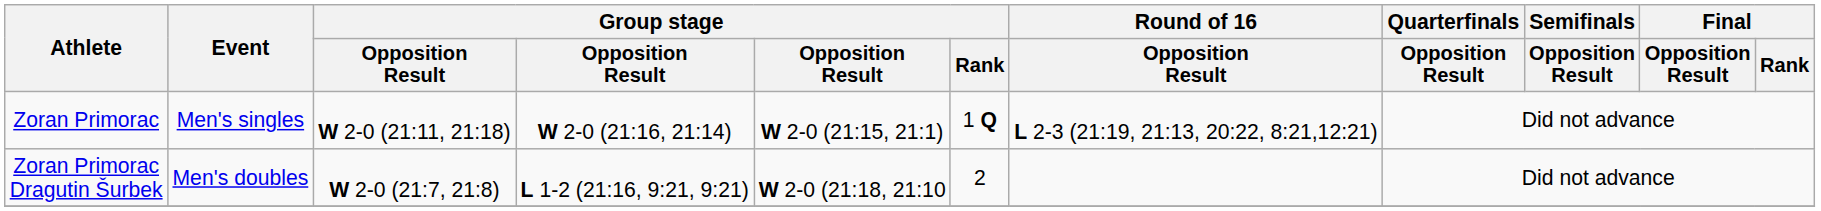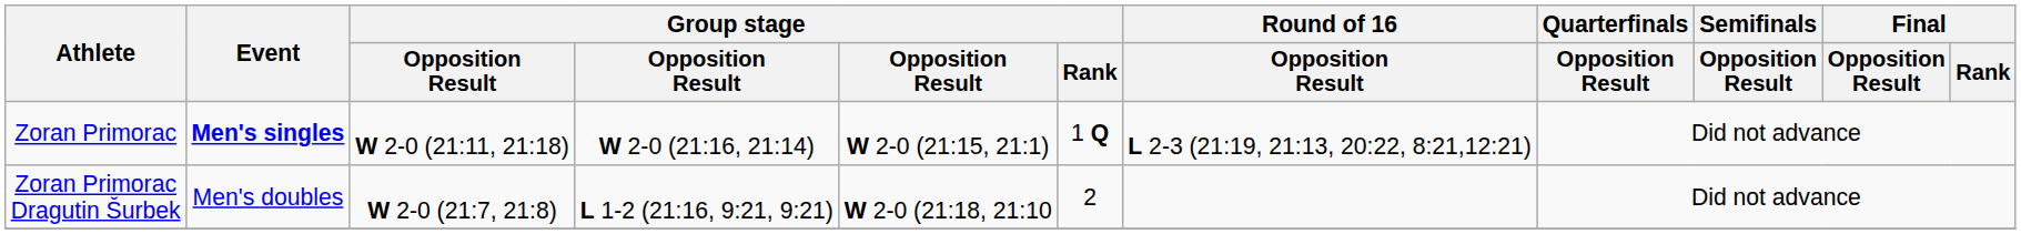Zoran Primorac | Event: normal -> bold
